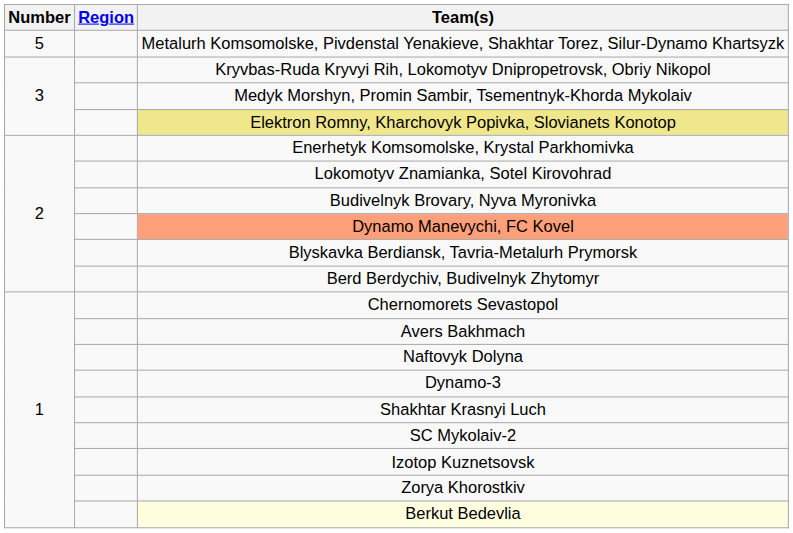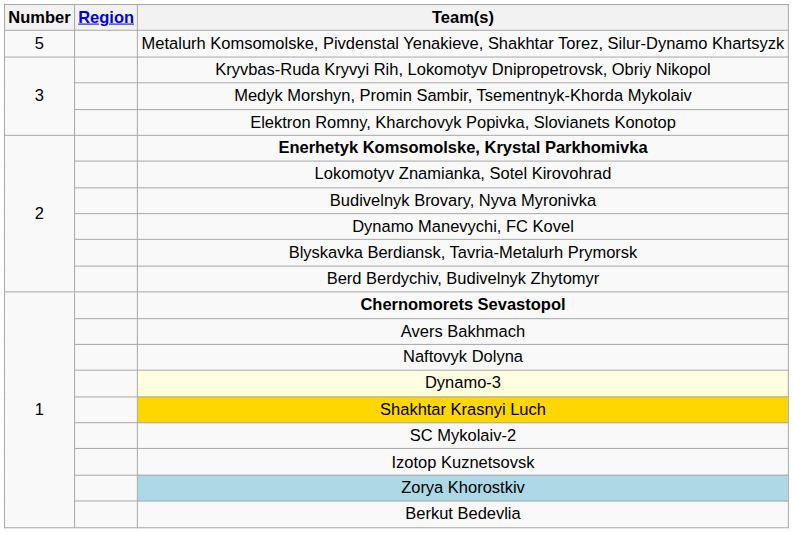Elektron Romny, Kharchovyk Popivka, Slovianets Konotop | Team(s): khaki background -> no background
Enerhetyk Komsomolske, Krystal Parkhomivka | Team(s): normal -> bold
Dynamo Manevychi, FC Kovel | Team(s): lightsalmon background -> no background
Chernomorets Sevastopol | Team(s): normal -> bold
Dynamo-3 | Team(s): no background -> lightyellow background
Shakhtar Krasnyi Luch | Team(s): no background -> gold background
Zorya Khorostkiv | Team(s): no background -> lightblue background
Berkut Bedevlia | Team(s): lightyellow background -> no background
